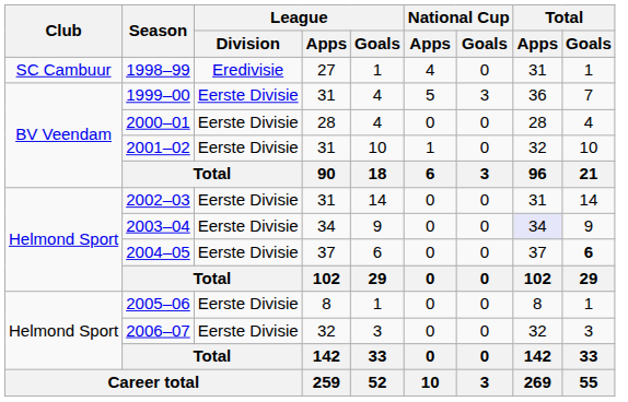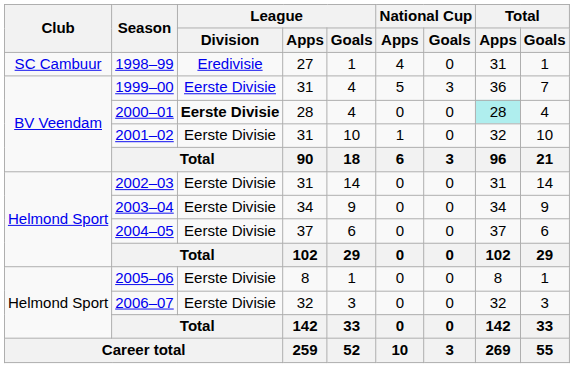2000–01 | League / Division: normal -> bold
2000–01 | Total / Apps: no background -> paleturquoise background
2003–04 | Total / Apps: lavender background -> no background
2004–05 | Total / Goals: bold -> normal
